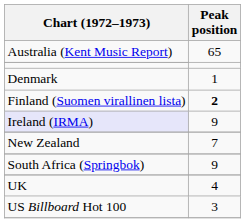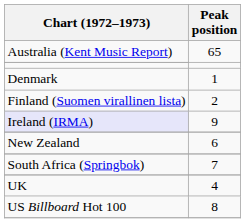row 5 | Peak position: bold -> normal
row 7 | Peak position: 7 -> 6
row 8 | Peak position: 9 -> 7
row 10 | Peak position: 3 -> 8
